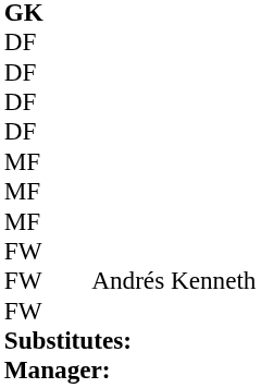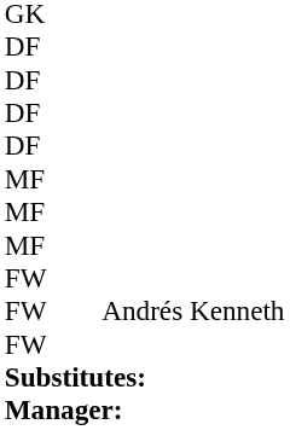GK | column 1: bold -> normal
